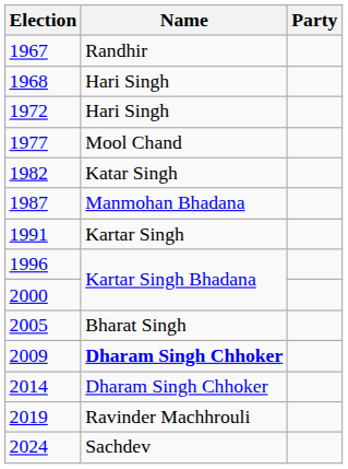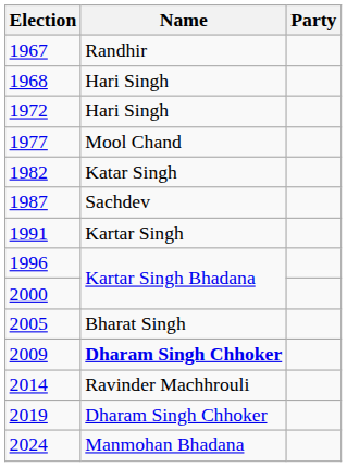1987 | Name: Manmohan Bhadana -> Sachdev
2014 | Name: Dharam Singh Chhoker -> Ravinder Machhrouli
2019 | Name: Ravinder Machhrouli -> Dharam Singh Chhoker
2024 | Name: Sachdev -> Manmohan Bhadana
